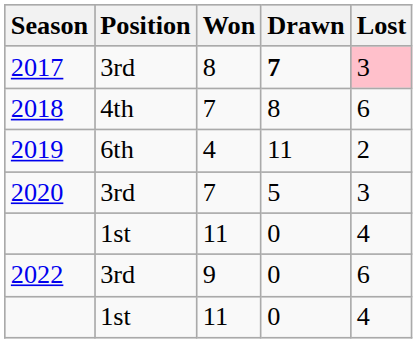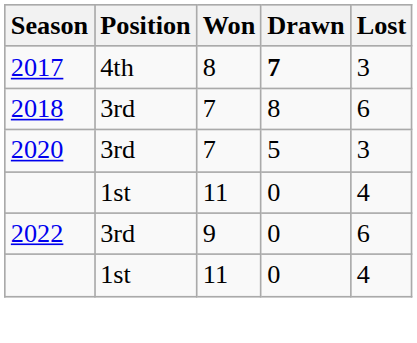2017 | Position: 3rd -> 4th
2017 | Lost: pink background -> no background
2018 | Position: 4th -> 3rd
- row: 2019 | 6th | 4 | 11 | 2
